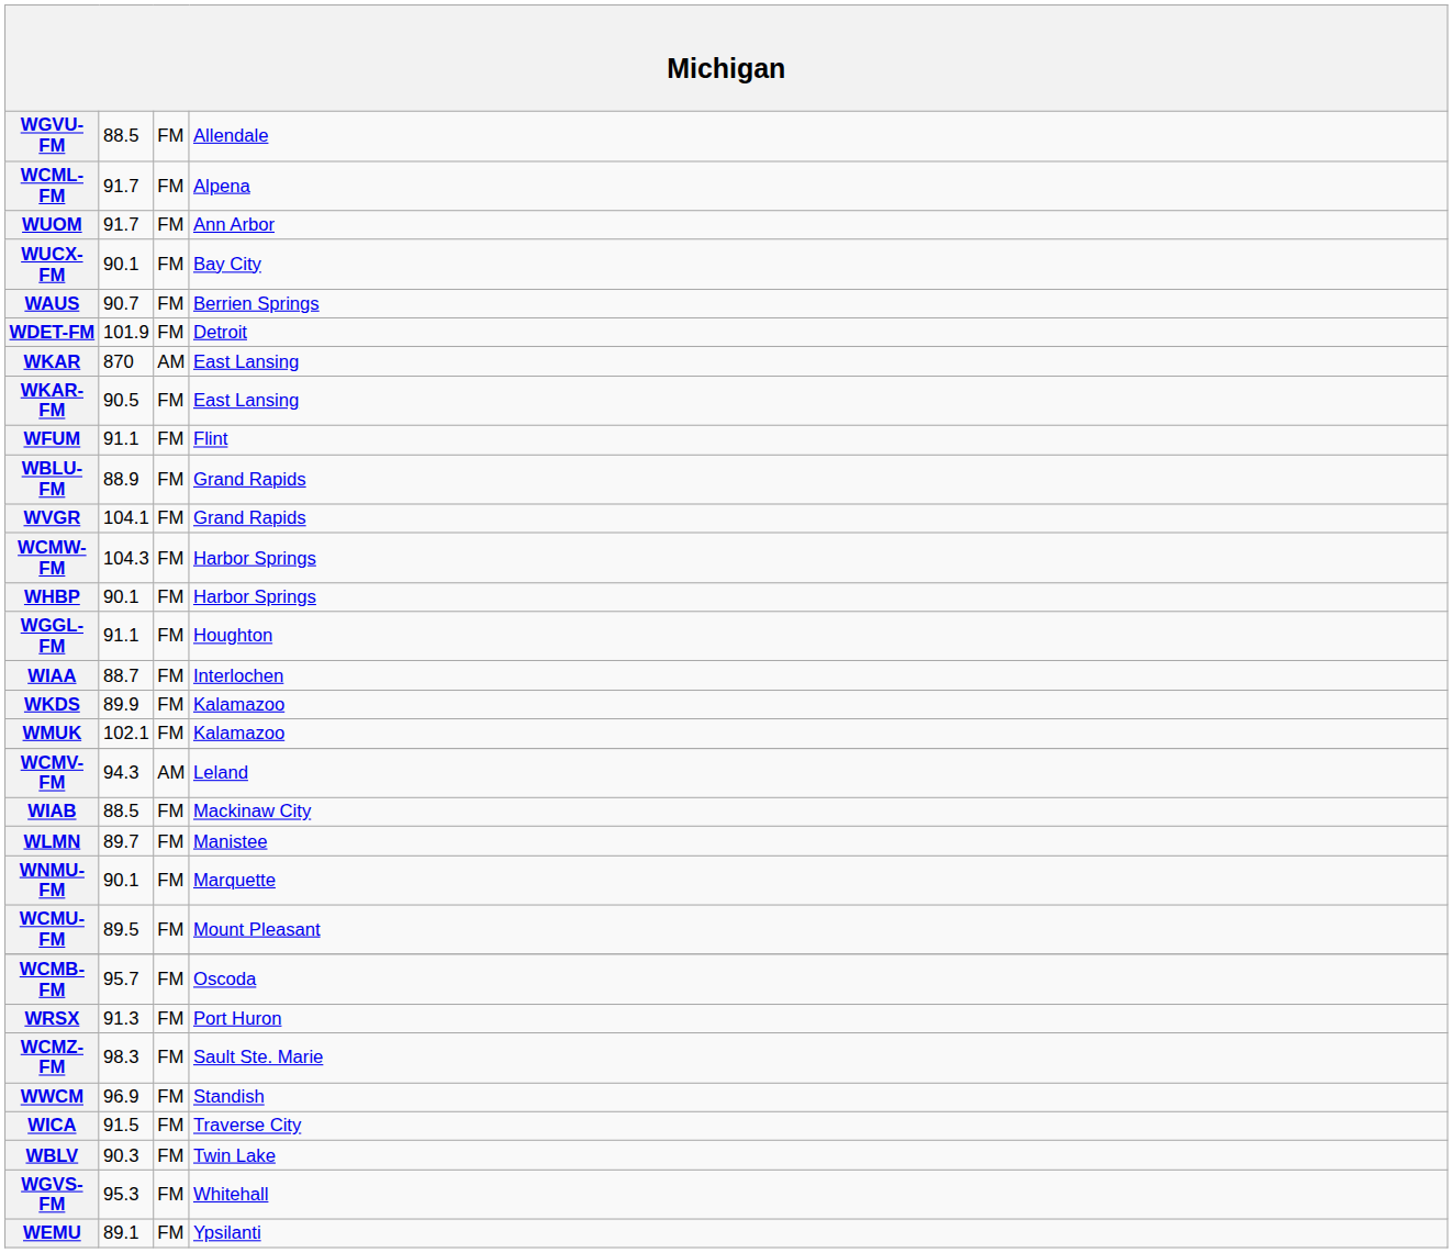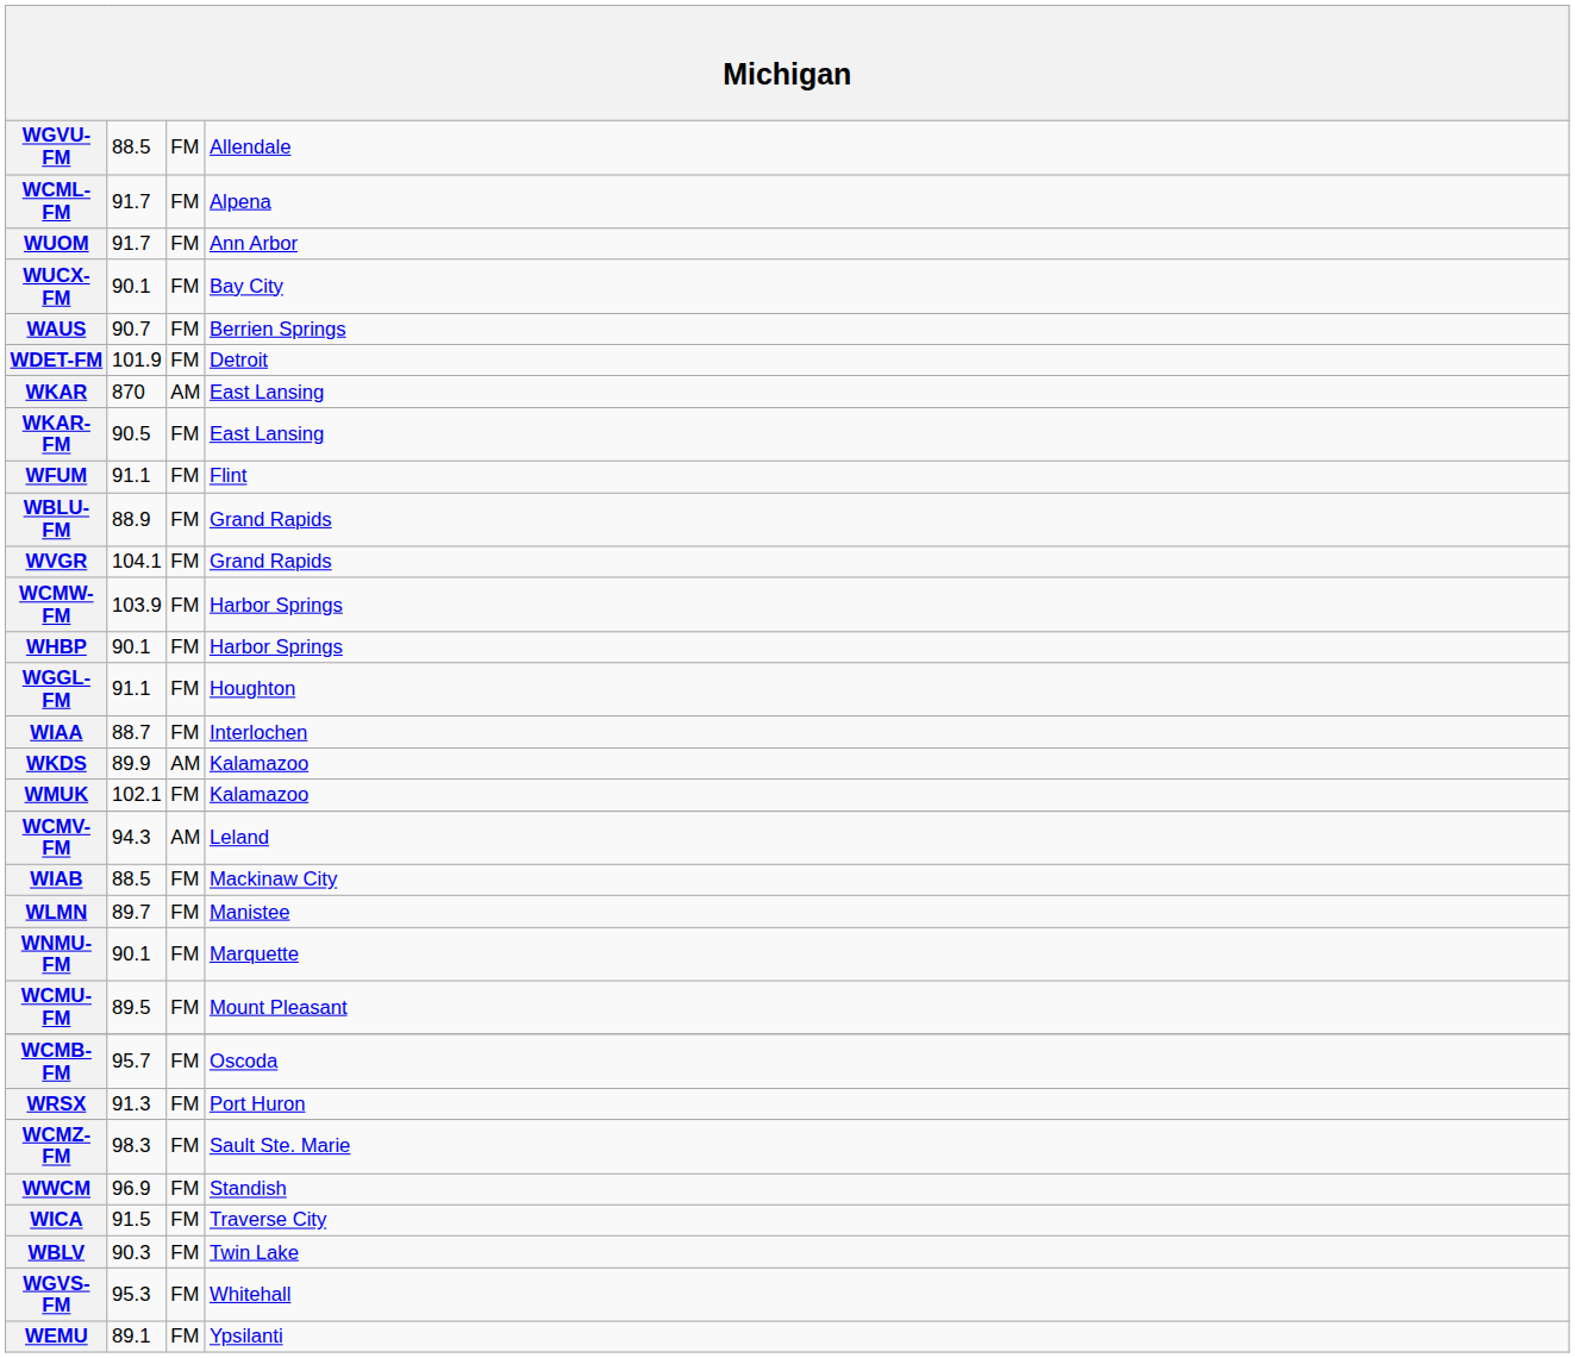WCMW-FM | column 2: 104.3 -> 103.9
WKDS | column 3: FM -> AM
